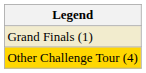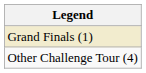row 3 | column 1: gold background -> no background
